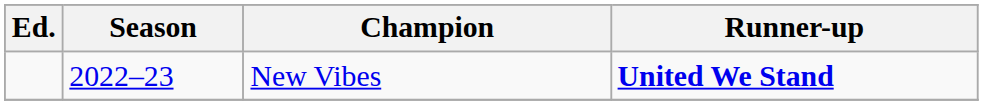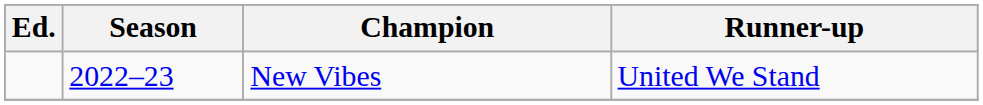New Vibes | Runner-up: bold -> normal
